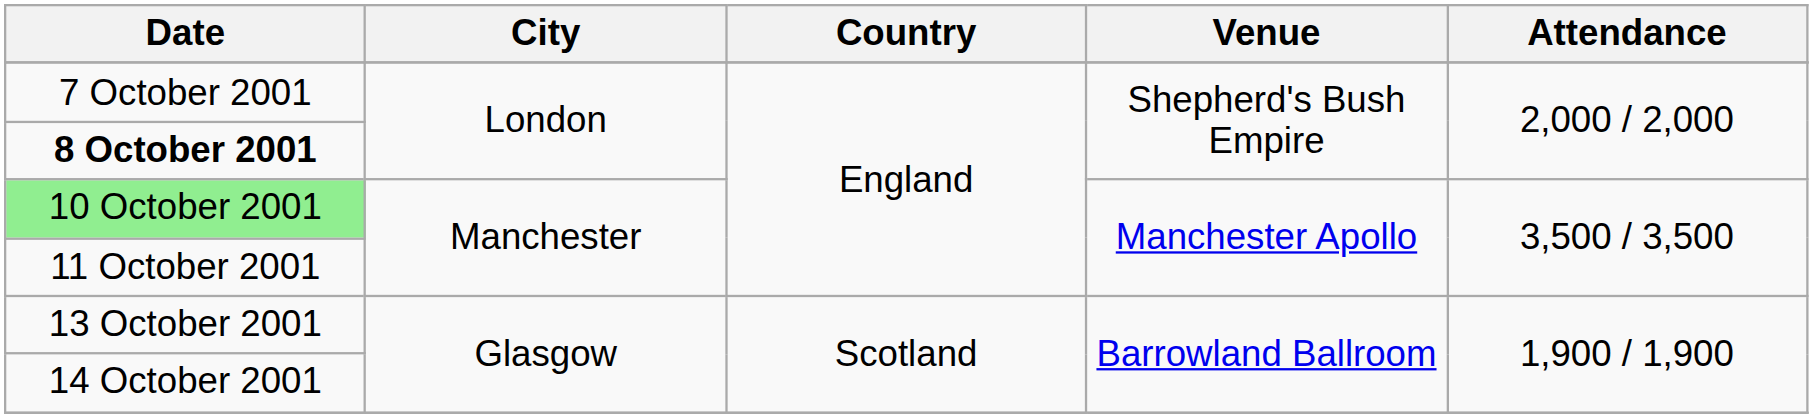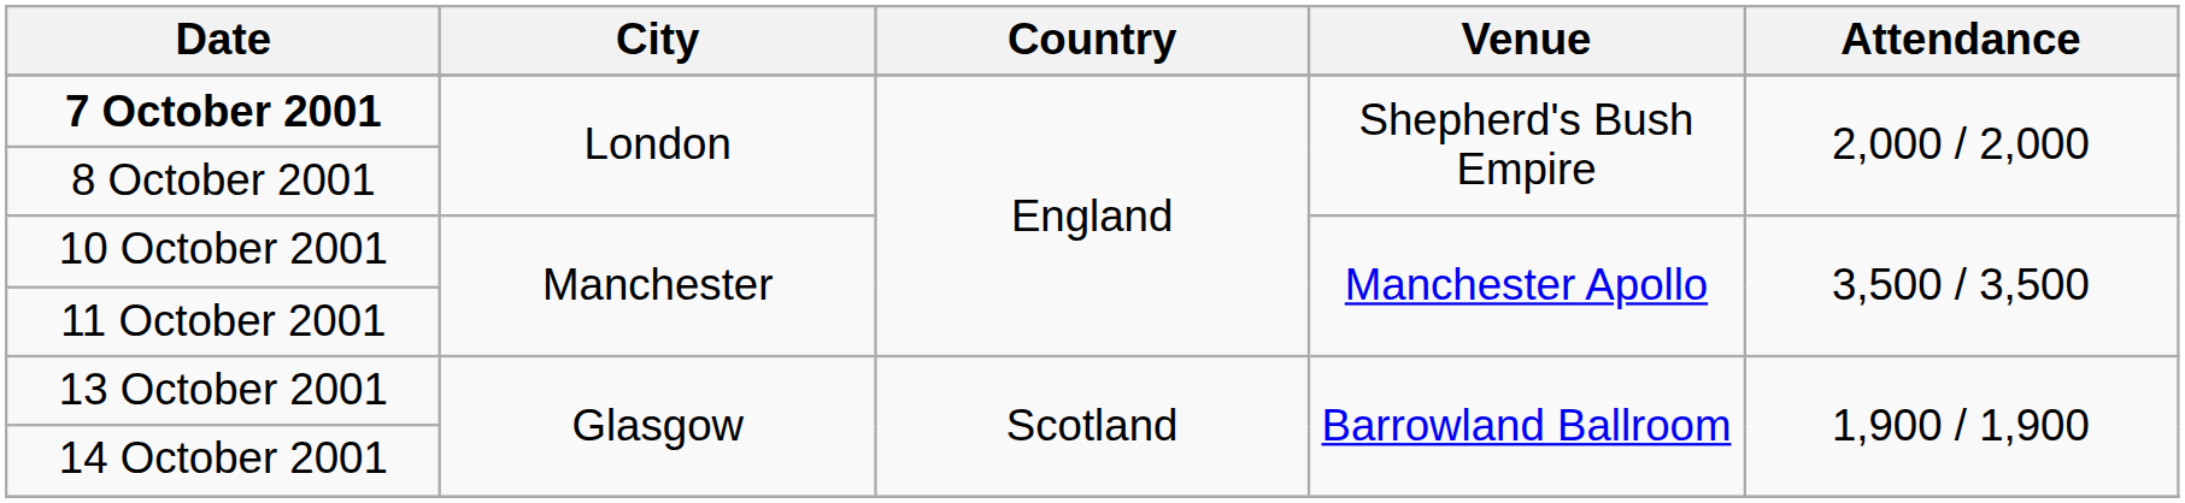7 October 2001 | Date: normal -> bold
8 October 2001 | Date: bold -> normal
10 October 2001 | Date: lightgreen background -> no background
